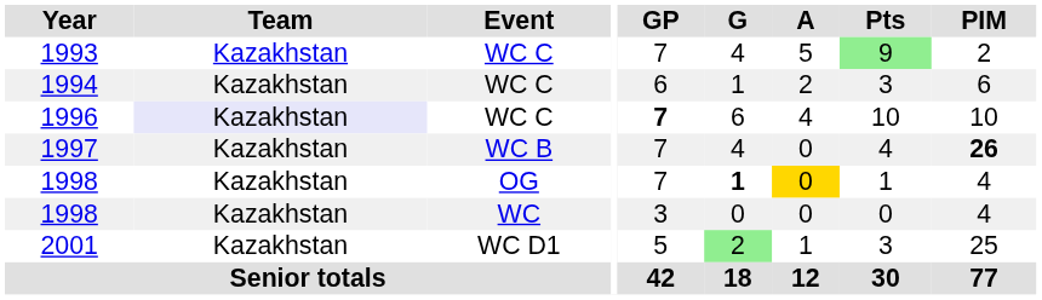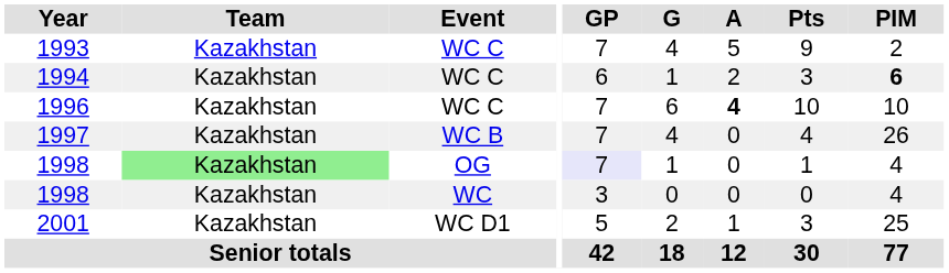1993 | Pts: lightgreen background -> no background
1994 | PIM: normal -> bold
1996 | Team: lavender background -> no background
1996 | GP: bold -> normal
1996 | A: normal -> bold
1997 | PIM: bold -> normal
1998 / OG | Team: no background -> lightgreen background
1998 / OG | GP: no background -> lavender background
1998 / OG | G: bold -> normal
1998 / OG | A: gold background -> no background
2001 | G: lightgreen background -> no background
